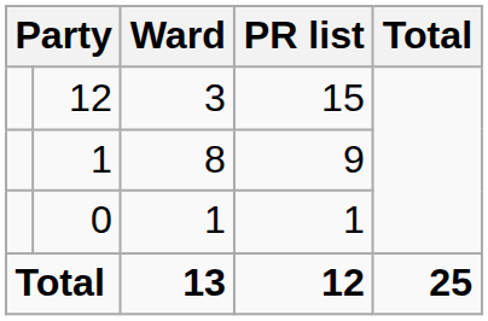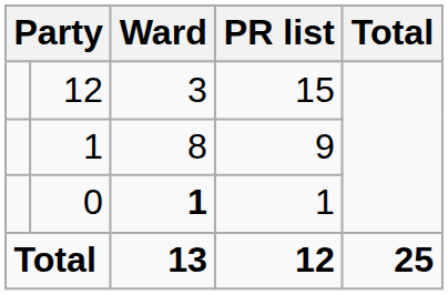0 | Ward: normal -> bold
